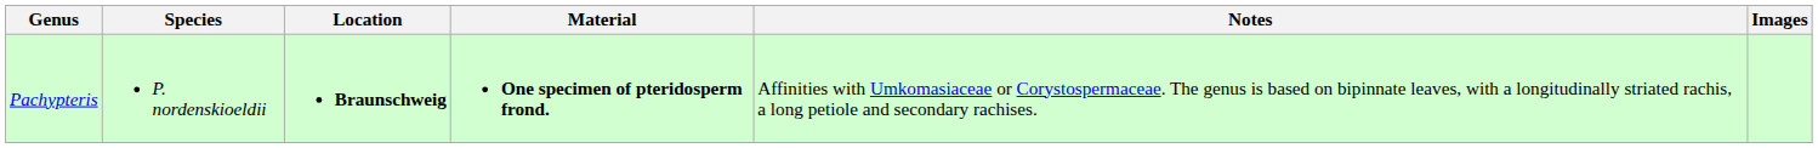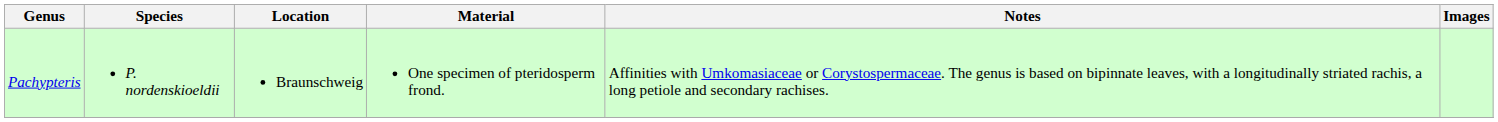Pachypteris | Location: bold -> normal
Pachypteris | Material: bold -> normal
